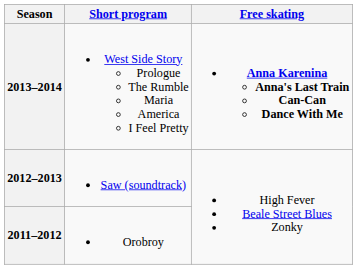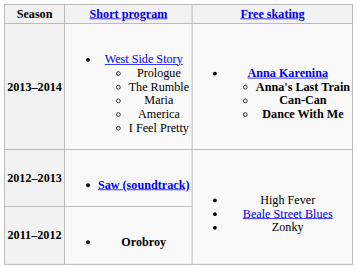2012–2013 | Short program: normal -> bold
2011–2012 | Short program: normal -> bold
